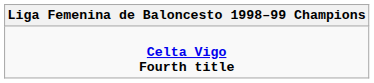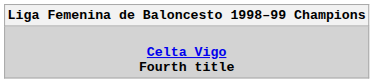row 2 | column 1: no background -> lightgrey background
